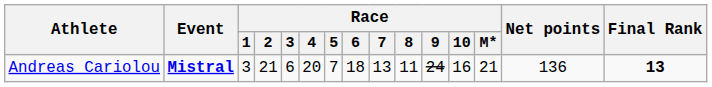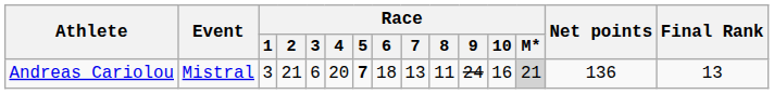Andreas Cariolou | Event: bold -> normal
Andreas Cariolou | Race / 5: normal -> bold
Andreas Cariolou | Race / M*: no background -> lightgrey background
Andreas Cariolou | Final Rank: bold -> normal
